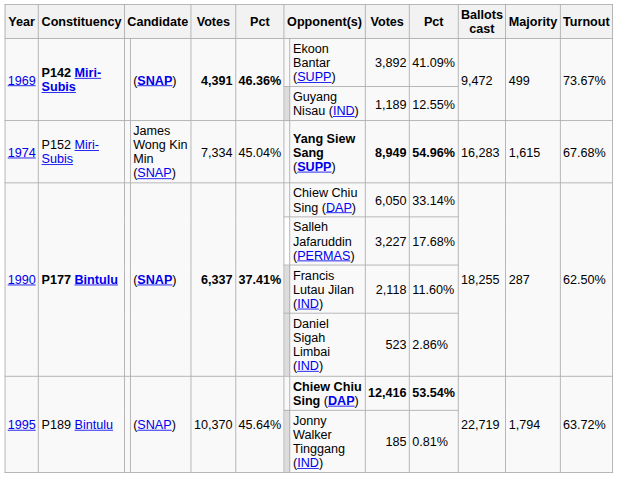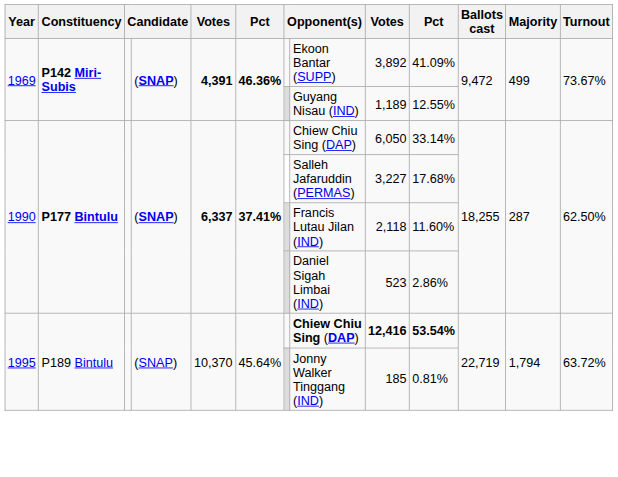- row: 1974 | P152 Miri-Subis | James Wong Kin Min (SNAP) | 7,334 | 45.04% | Yang Siew Sang (SUPP) | 8,949 | 54.96% | 16,283 | 1,615 | 67.68%
